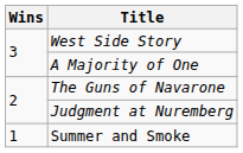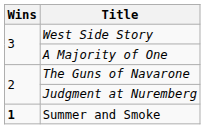Summer and Smoke | Wins: normal -> bold
